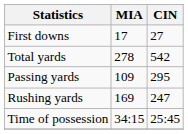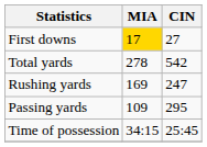First downs | MIA: no background -> gold background
rows swapped: Rushing yards <-> Passing yards
